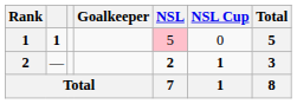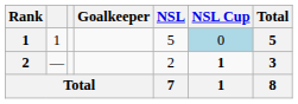row 2 | column 2: bold -> normal
row 2 | NSL: pink background -> no background
row 2 | NSL Cup: no background -> lightblue background
row 3 | NSL: bold -> normal
